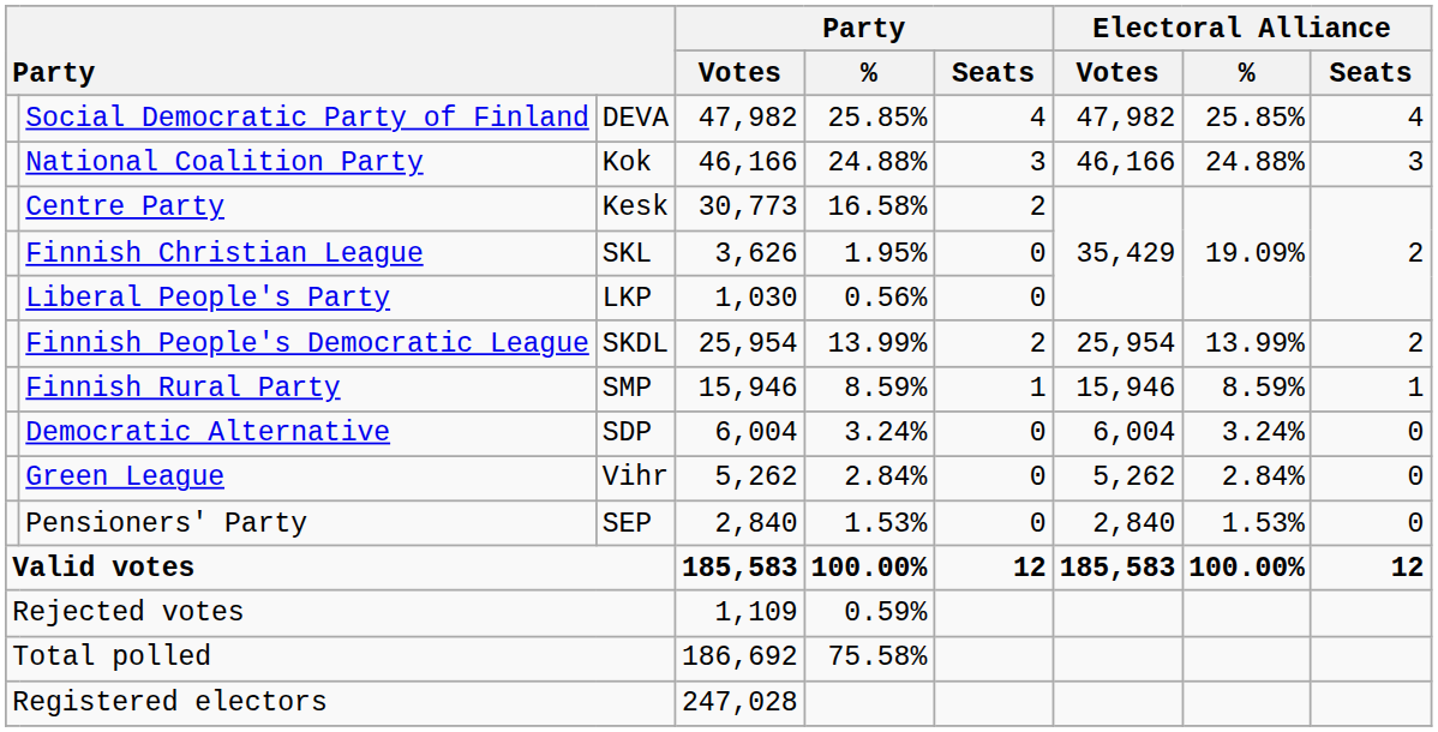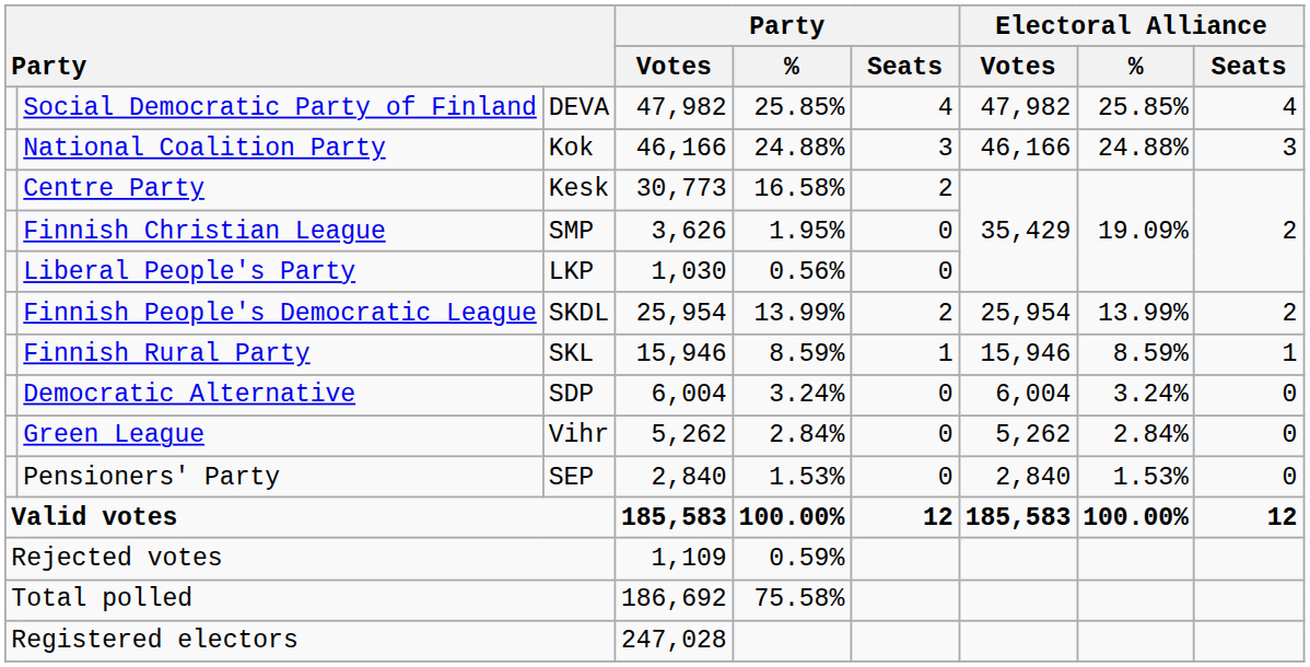Finnish Christian League | column 3: SKL -> SMP
Finnish Rural Party | column 3: SMP -> SKL
